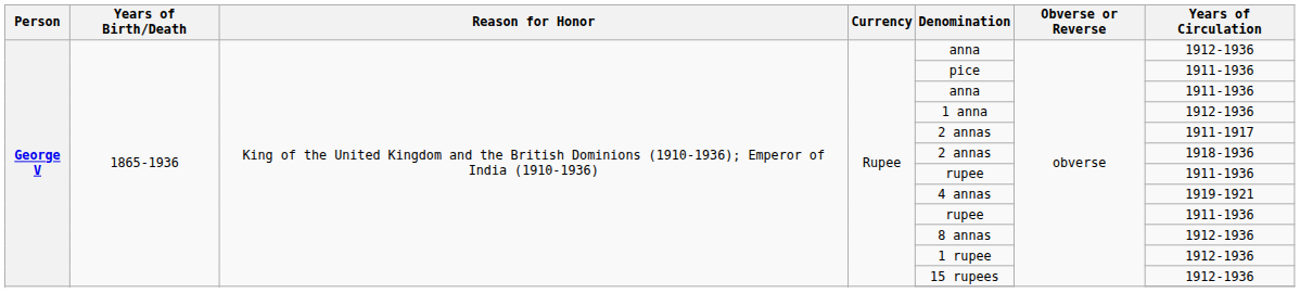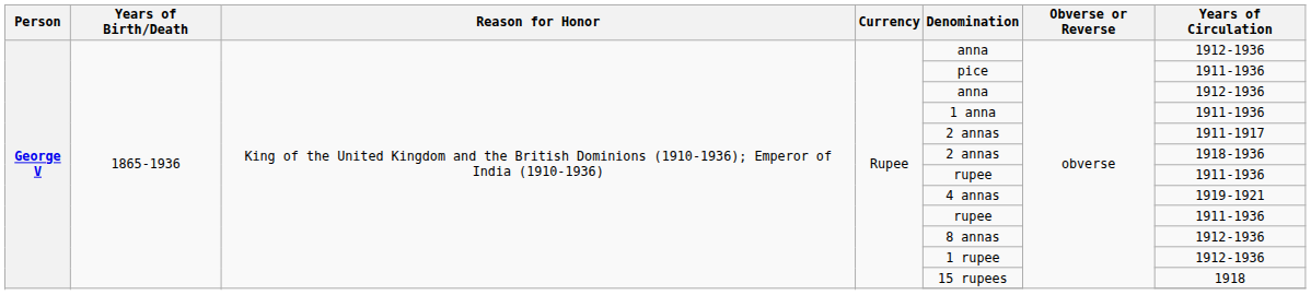row 4 | Years of Circulation: 1911-1936 -> 1912-1936
row 5 | Years of Circulation: 1912-1936 -> 1911-1936
row 13 | Years of Circulation: 1912-1936 -> 1918
